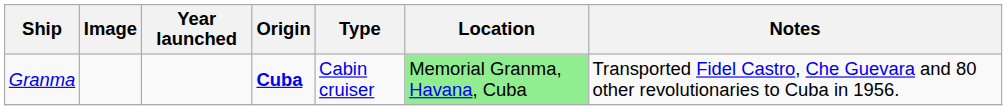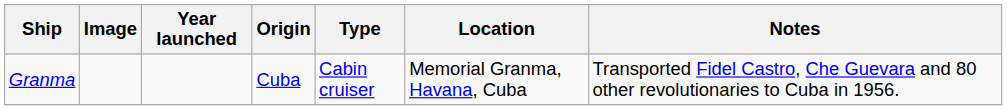Granma | Origin: bold -> normal
Granma | Location: lightgreen background -> no background
